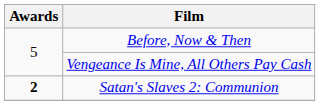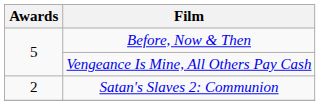Satan's Slaves 2: Communion | Awards: bold -> normal
